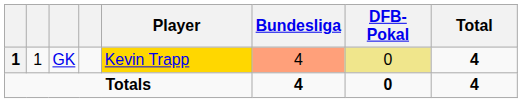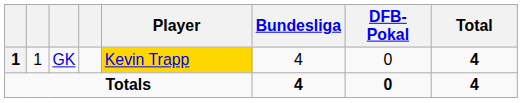row 2 | Bundesliga: lightsalmon background -> no background
row 2 | DFB-Pokal: khaki background -> no background
